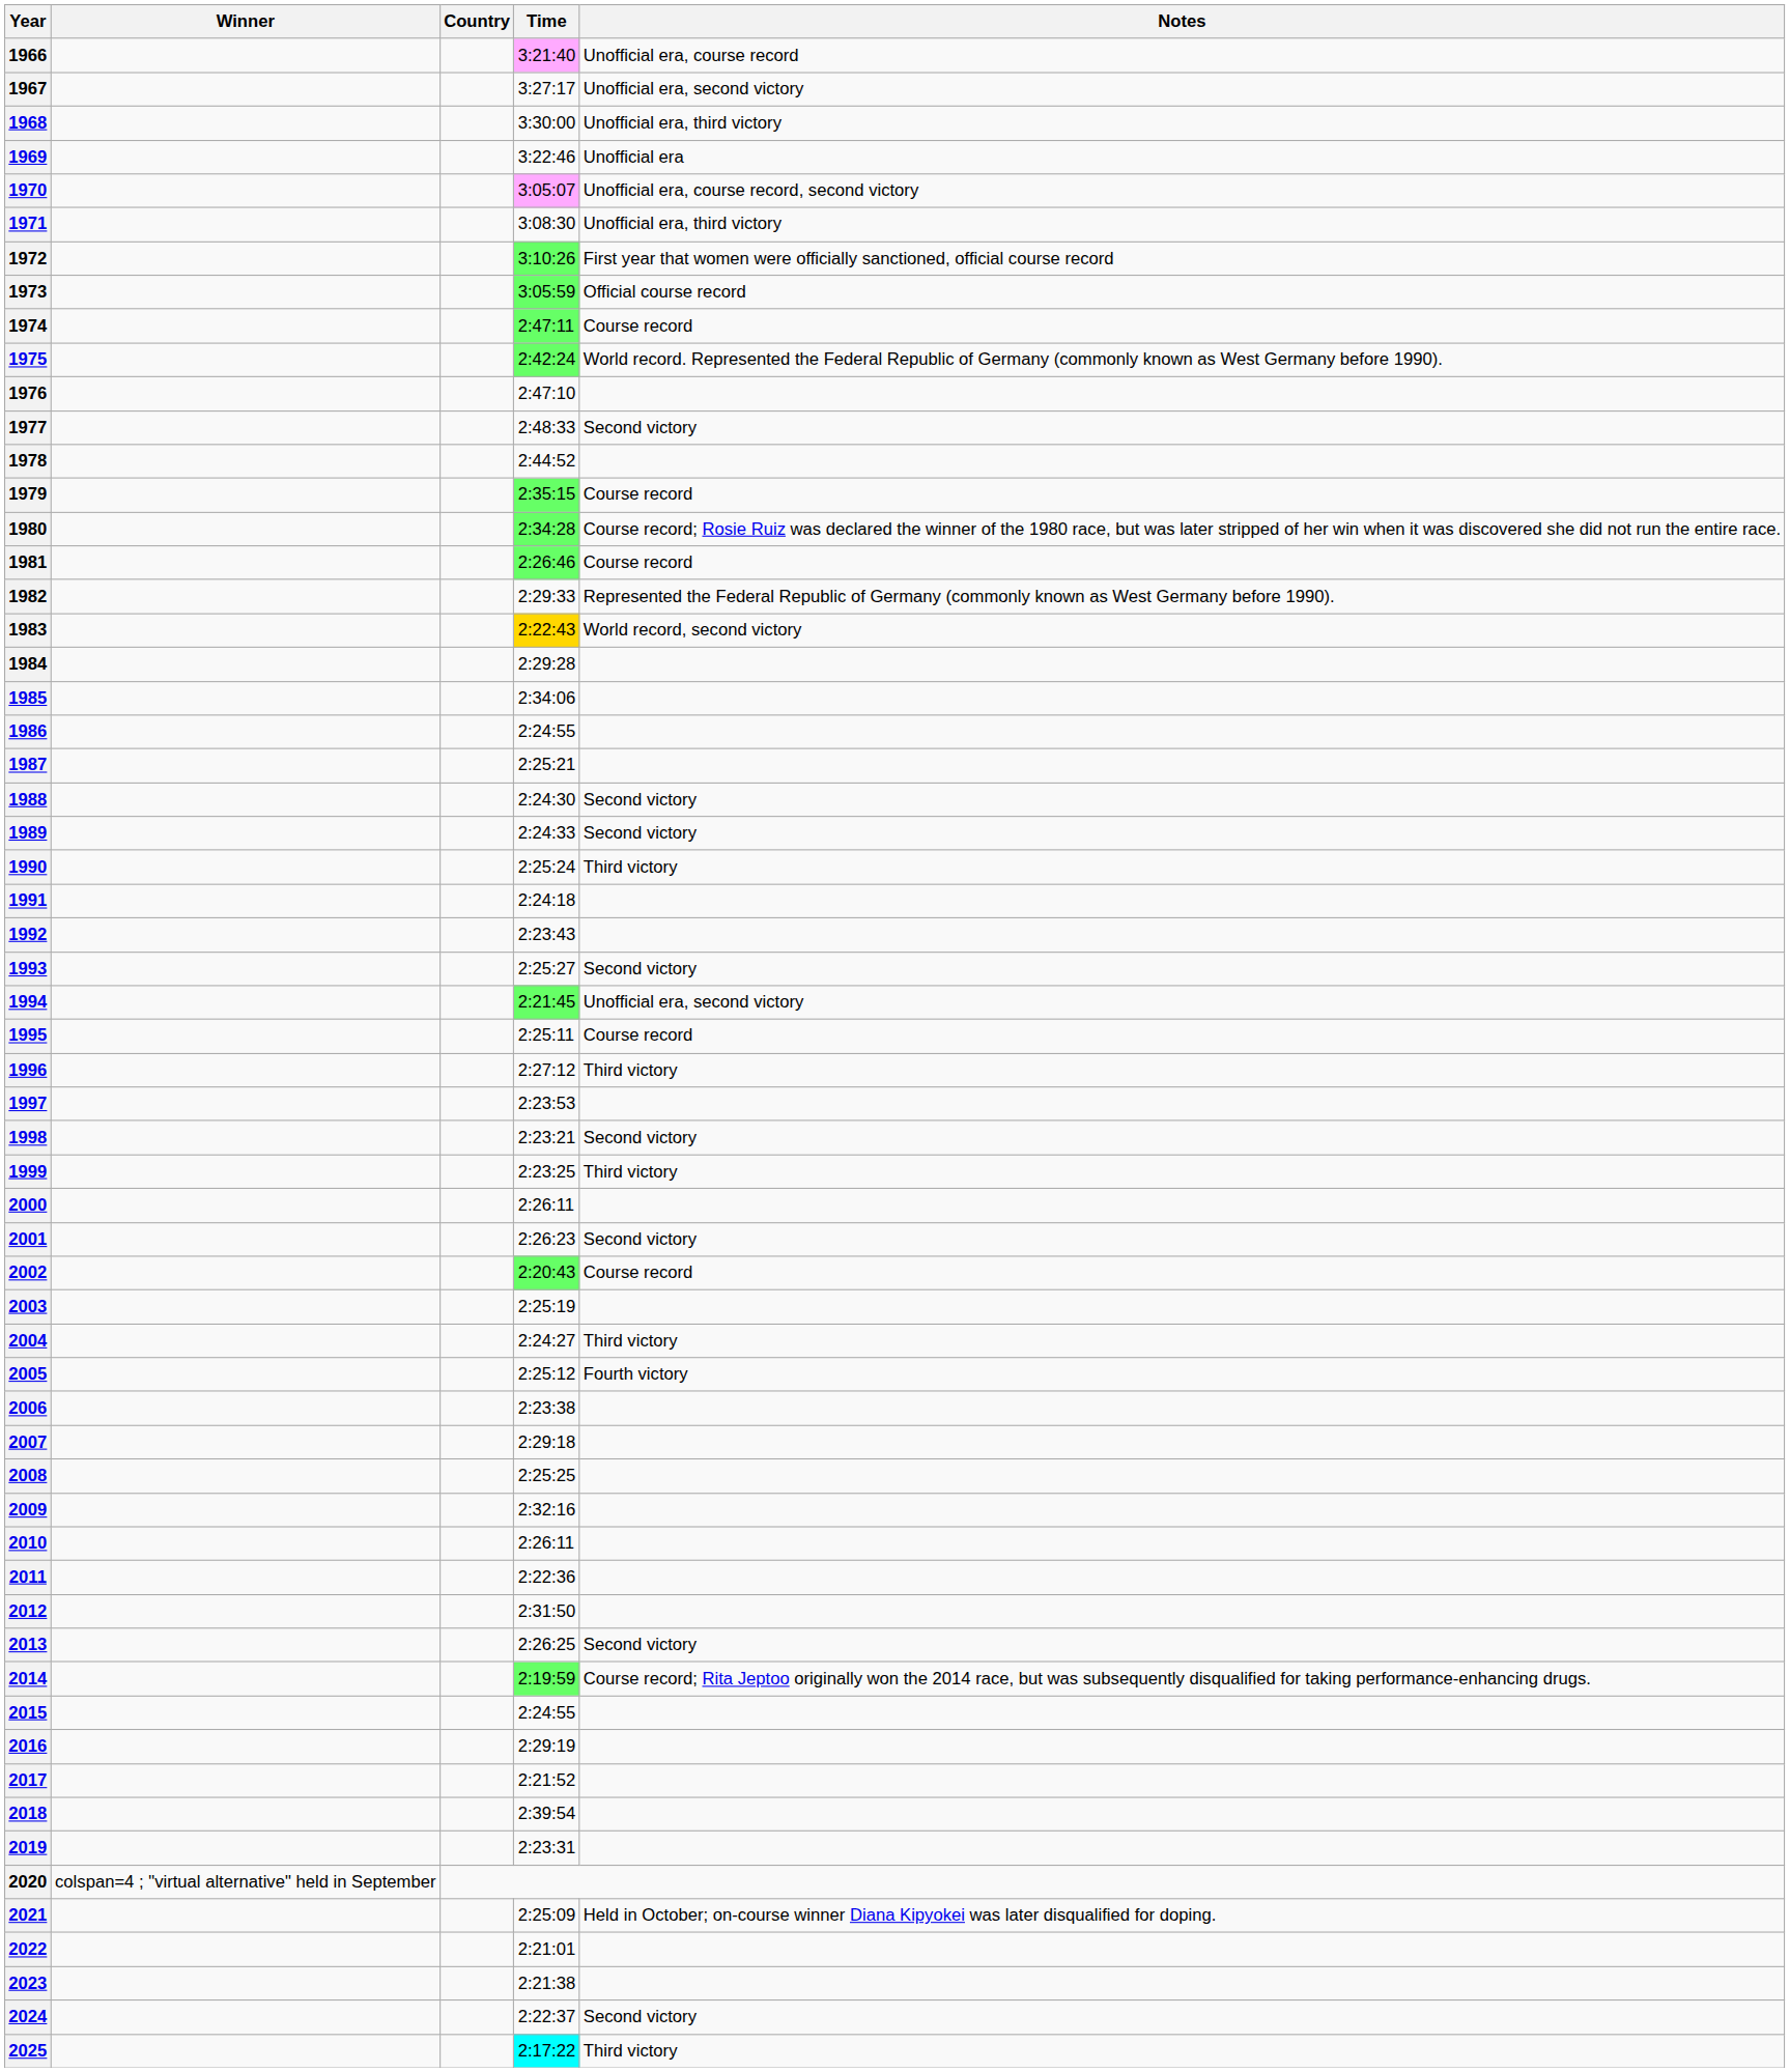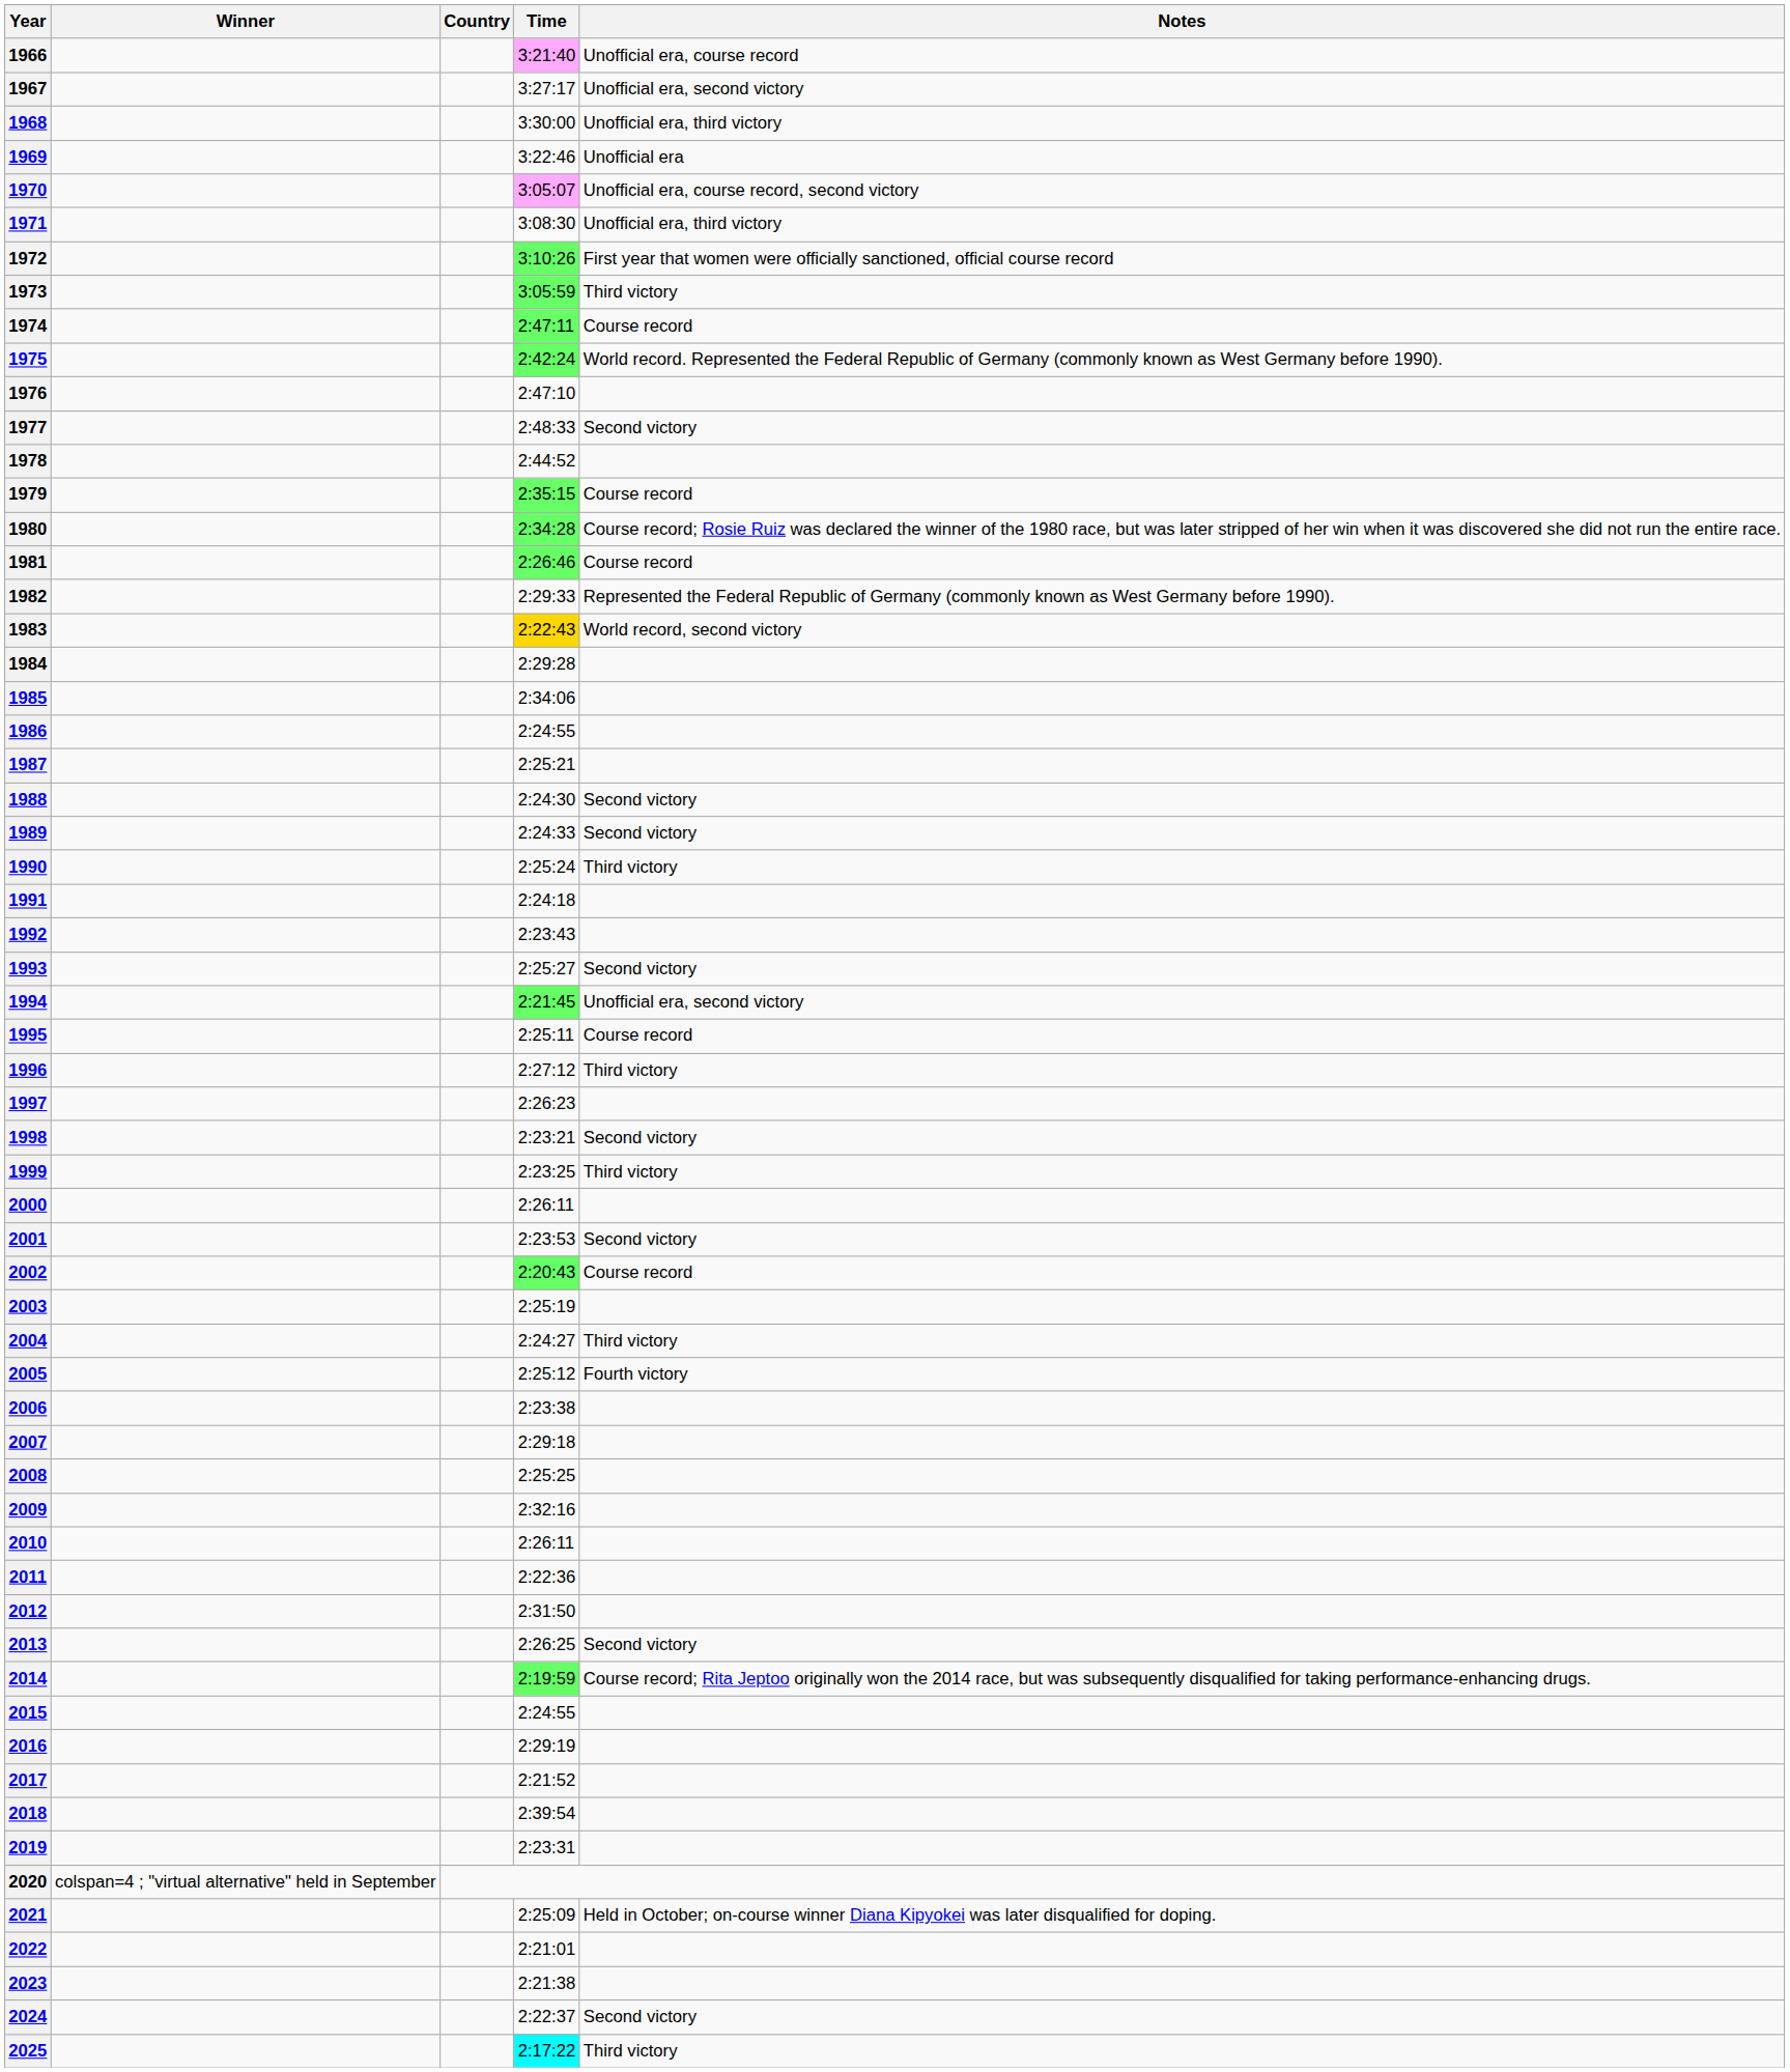1973 | Notes: Official course record -> Third victory
1997 | Time: 2:23:53 -> 2:26:23
2001 | Time: 2:26:23 -> 2:23:53
